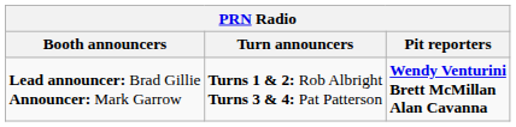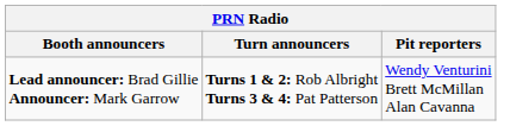Lead announcer: Brad Gillie Announcer: Mark Garrow | Pit reporters: bold -> normal
